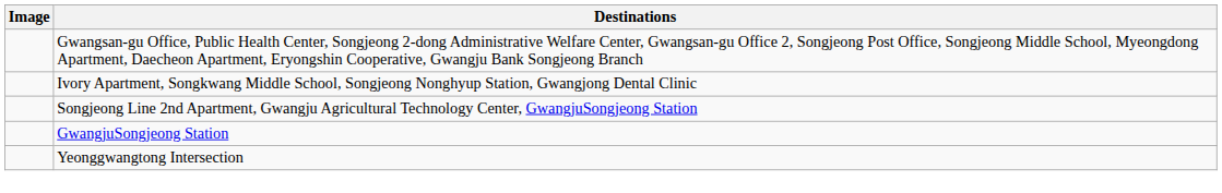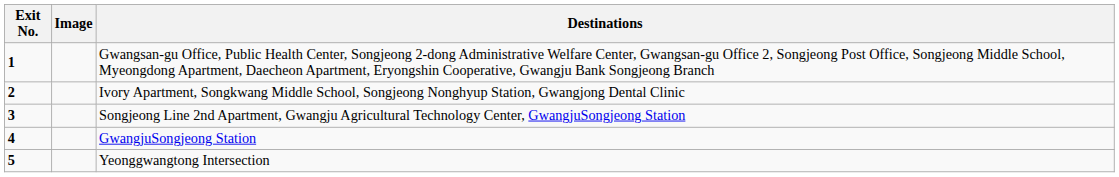+ column: Exit No. | 1 | 2 | 3 | 4 | 5
